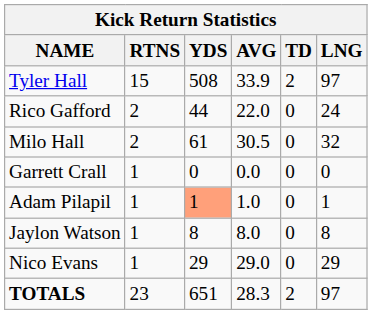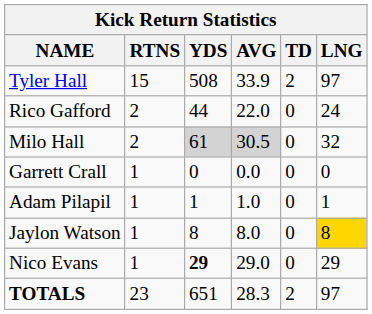Milo Hall | YDS: no background -> lightgrey background
Milo Hall | AVG: no background -> lightgrey background
Adam Pilapil | YDS: lightsalmon background -> no background
Jaylon Watson | LNG: no background -> gold background
Nico Evans | YDS: normal -> bold
